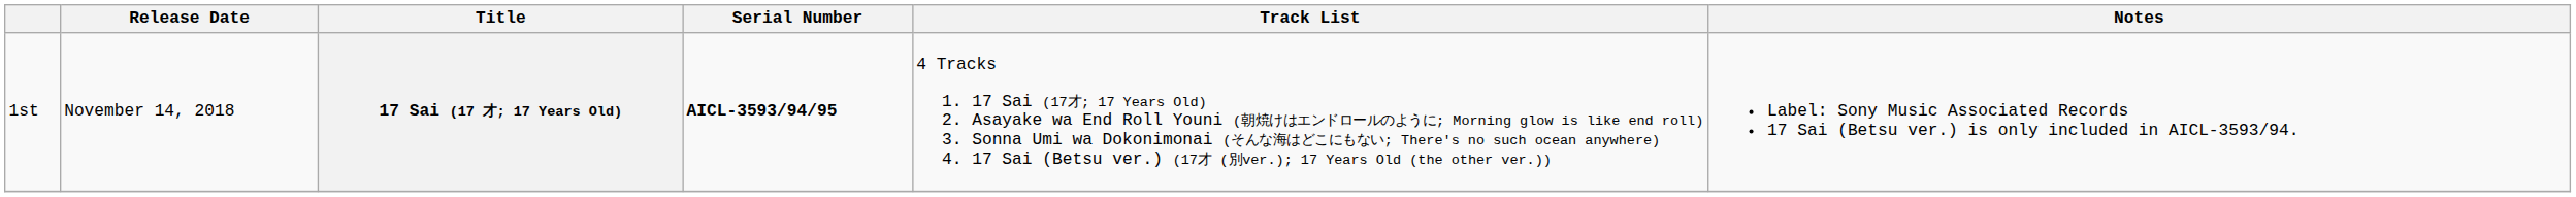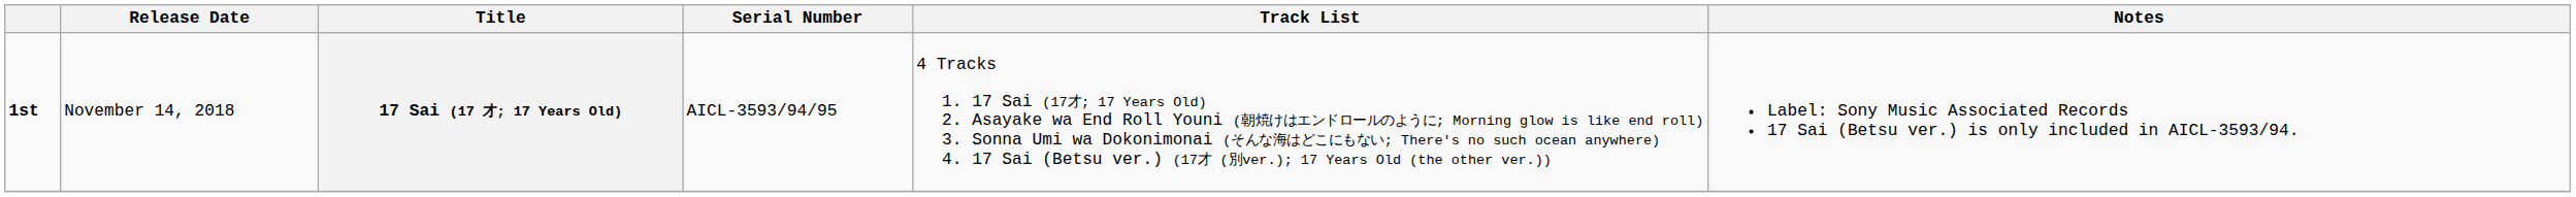17 Sai (17 才; 17 Years Old) | column 1: normal -> bold
17 Sai (17 才; 17 Years Old) | Serial Number: bold -> normal
